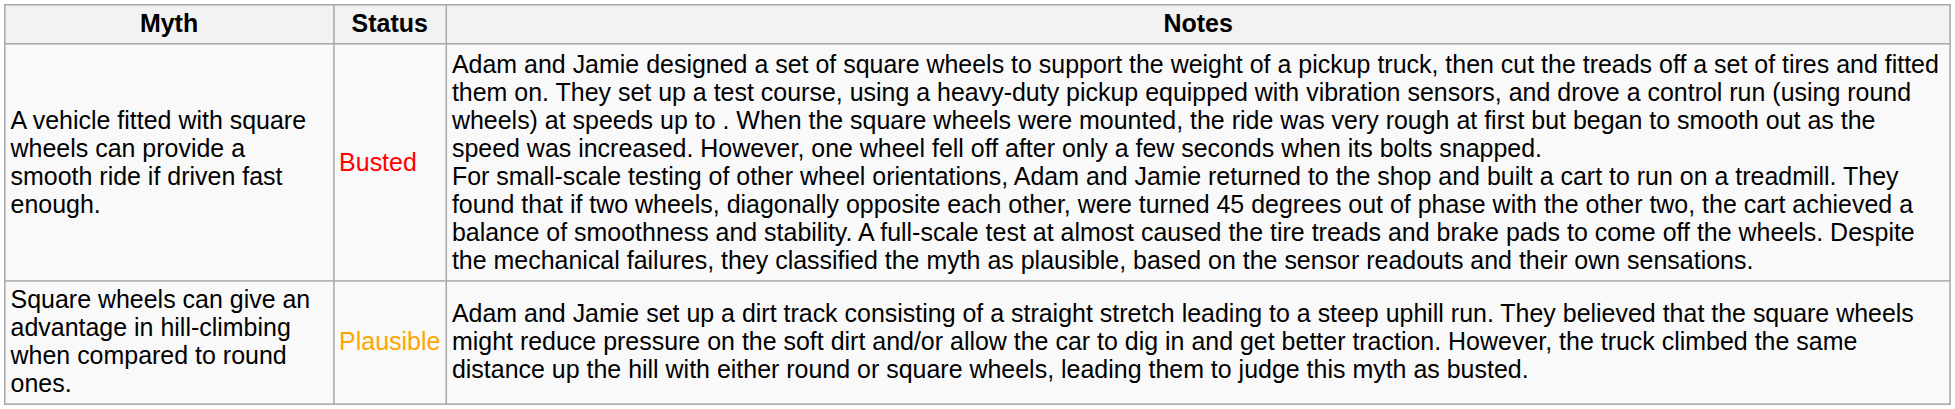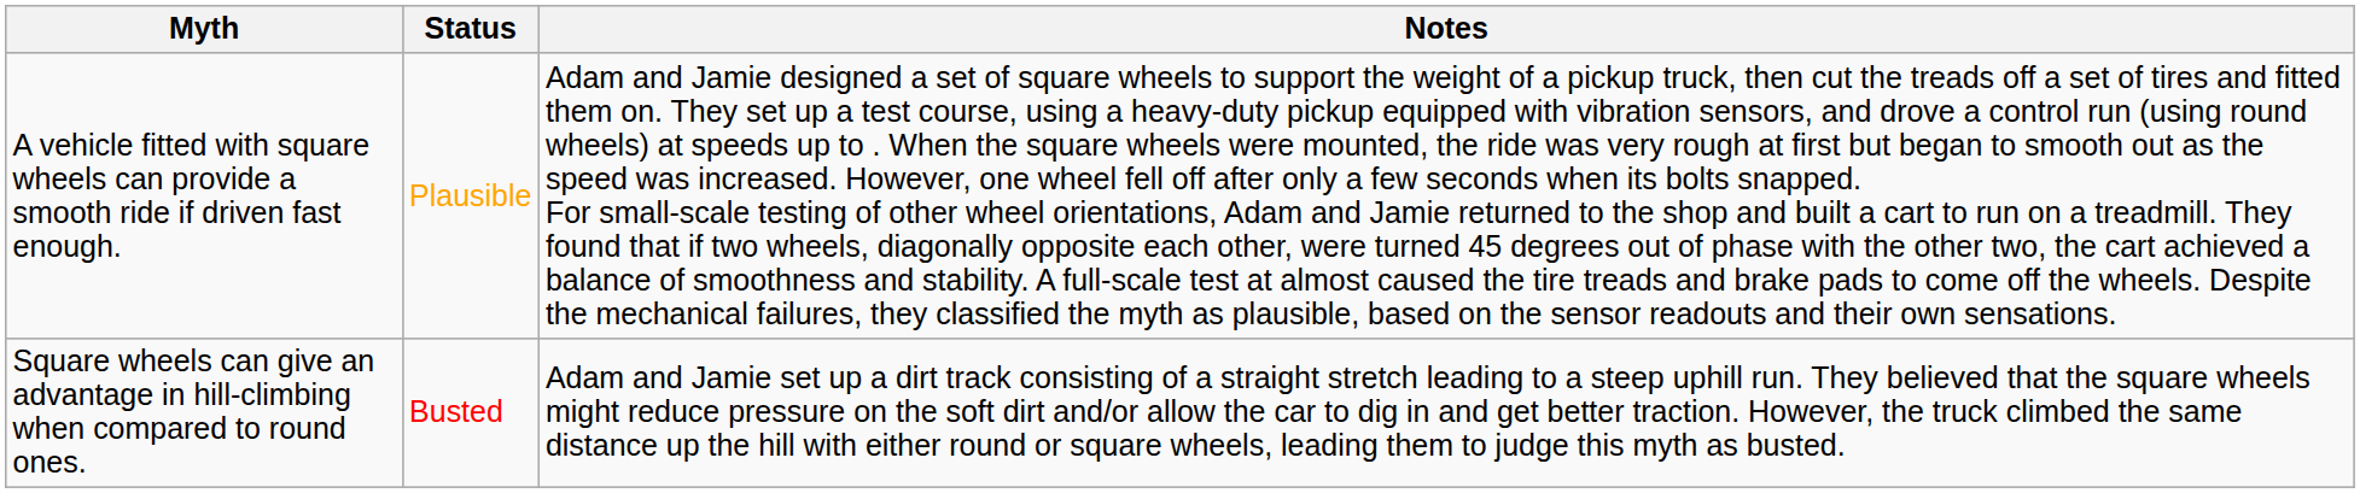row 2 | Status: Busted -> Plausible
row 3 | Status: Plausible -> Busted
